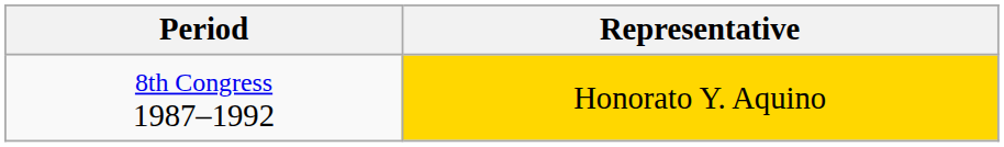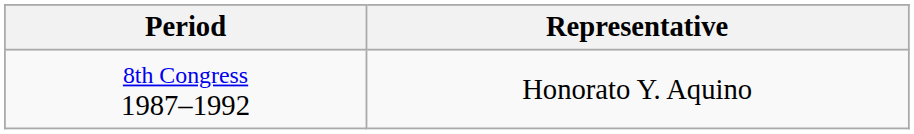8th Congress 1987–1992 | Representative: gold background -> no background
